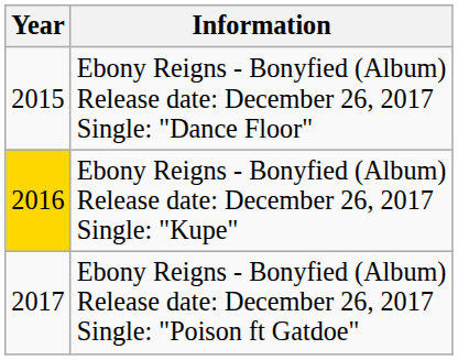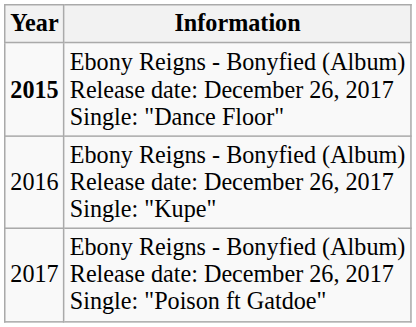row 2 | Year: normal -> bold
row 3 | Year: gold background -> no background
